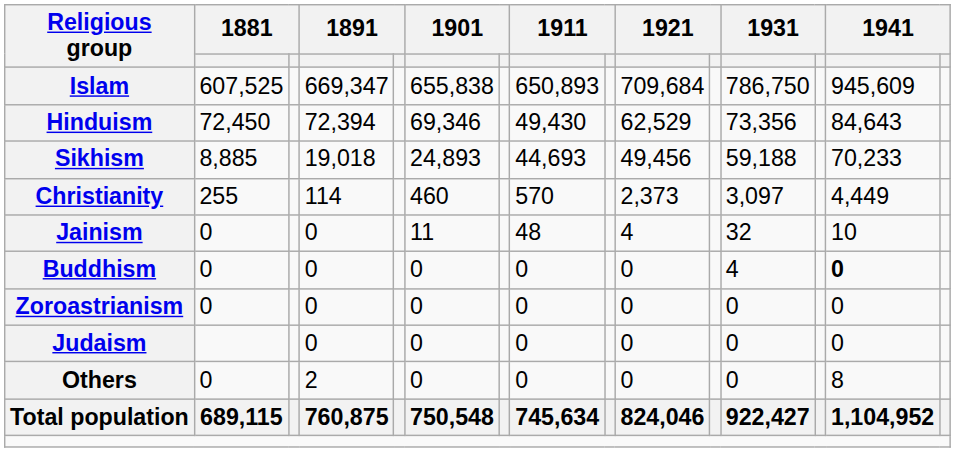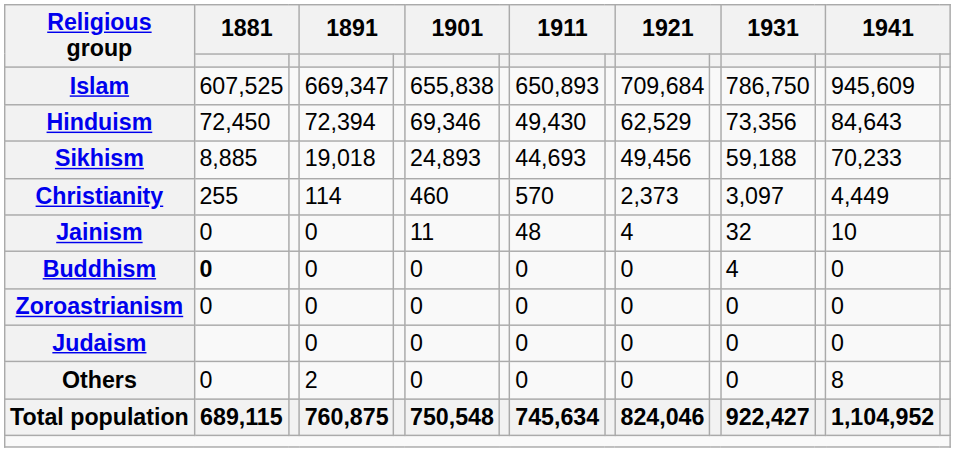Buddhism | column 2: normal -> bold
Buddhism | column 14: bold -> normal
